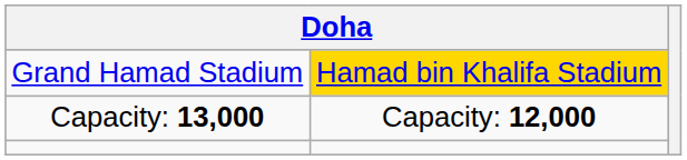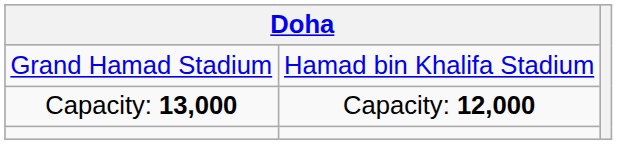Grand Hamad Stadium | column 2: gold background -> no background
